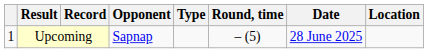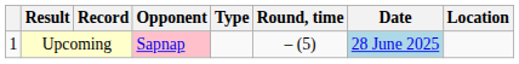Upcoming | Opponent: no background -> pink background
Upcoming | Date: no background -> lightblue background
